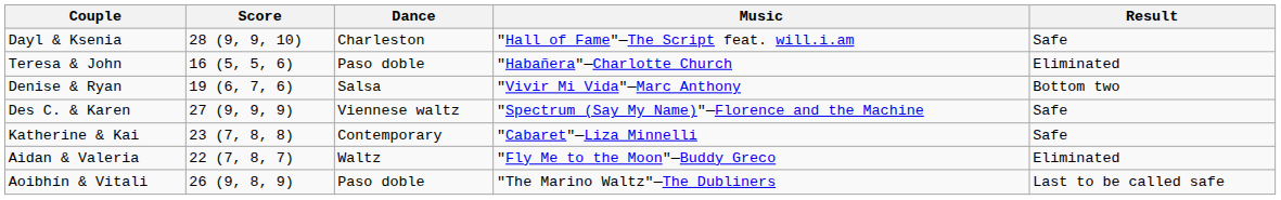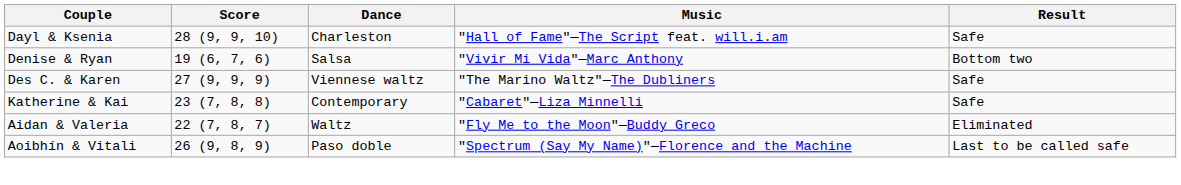- row: Teresa & John | 16 (5, 5, 6) | Paso doble | "Habañera"—Charlotte Church | Eliminated
Des C. & Karen | Music: "Spectrum (Say My Name)"—Florence and the Machine -> "The Marino Waltz"—The Dubliners
Aoibhín & Vitali | Music: "The Marino Waltz"—The Dubliners -> "Spectrum (Say My Name)"—Florence and the Machine
